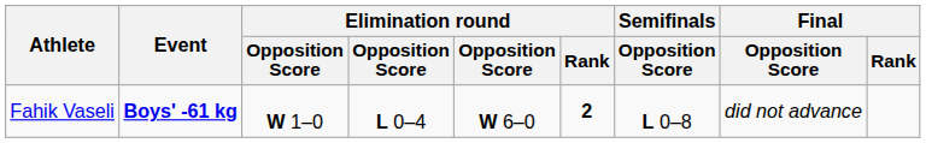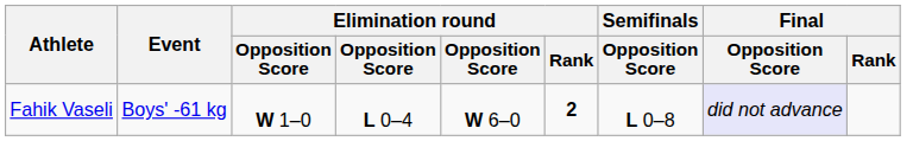Fahik Vaseli | Event: bold -> normal
Fahik Vaseli | Final / Opposition Score: no background -> lavender background
